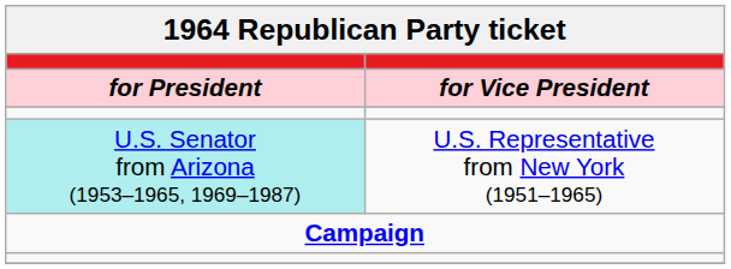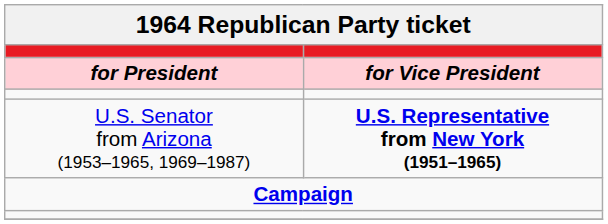U.S. Senator from Arizona (1953–1965, 1969–1987) | column 1: paleturquoise background -> no background
U.S. Senator from Arizona (1953–1965, 1969–1987) | column 2: normal -> bold
